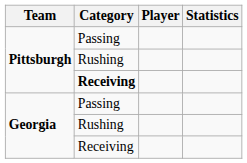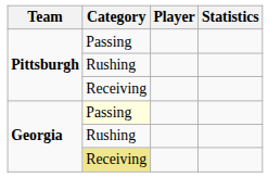Pittsburgh / Receiving | Category: bold -> normal
Georgia / Passing | Category: no background -> lightyellow background
Georgia / Receiving | Category: no background -> khaki background
